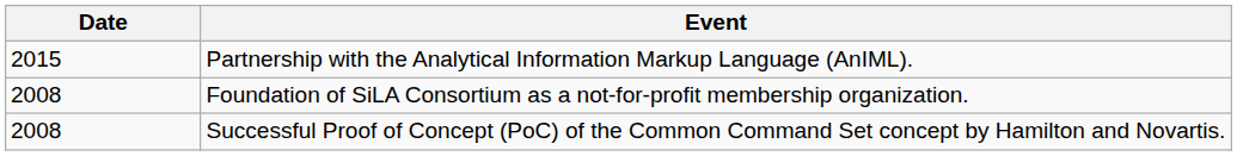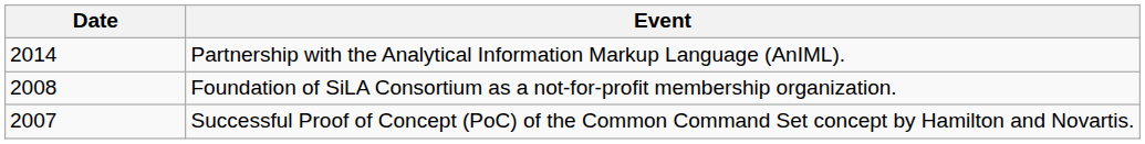row 2 | Date: 2015 -> 2014
row 4 | Date: 2008 -> 2007
